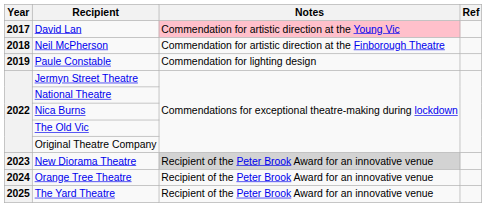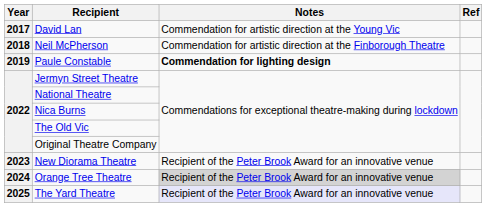David Lan | Notes: pink background -> no background
Paule Constable | Notes: normal -> bold
New Diorama Theatre | Notes: lightgrey background -> no background
Orange Tree Theatre | Notes: no background -> lightgrey background
The Yard Theatre | Notes: no background -> lavender background
